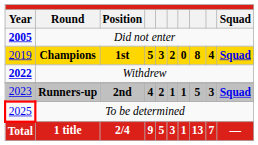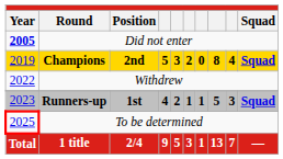Champions | Position: 1st -> 2nd
Withdrew | Year: bold -> normal
Runners-up | Position: 2nd -> 1st
